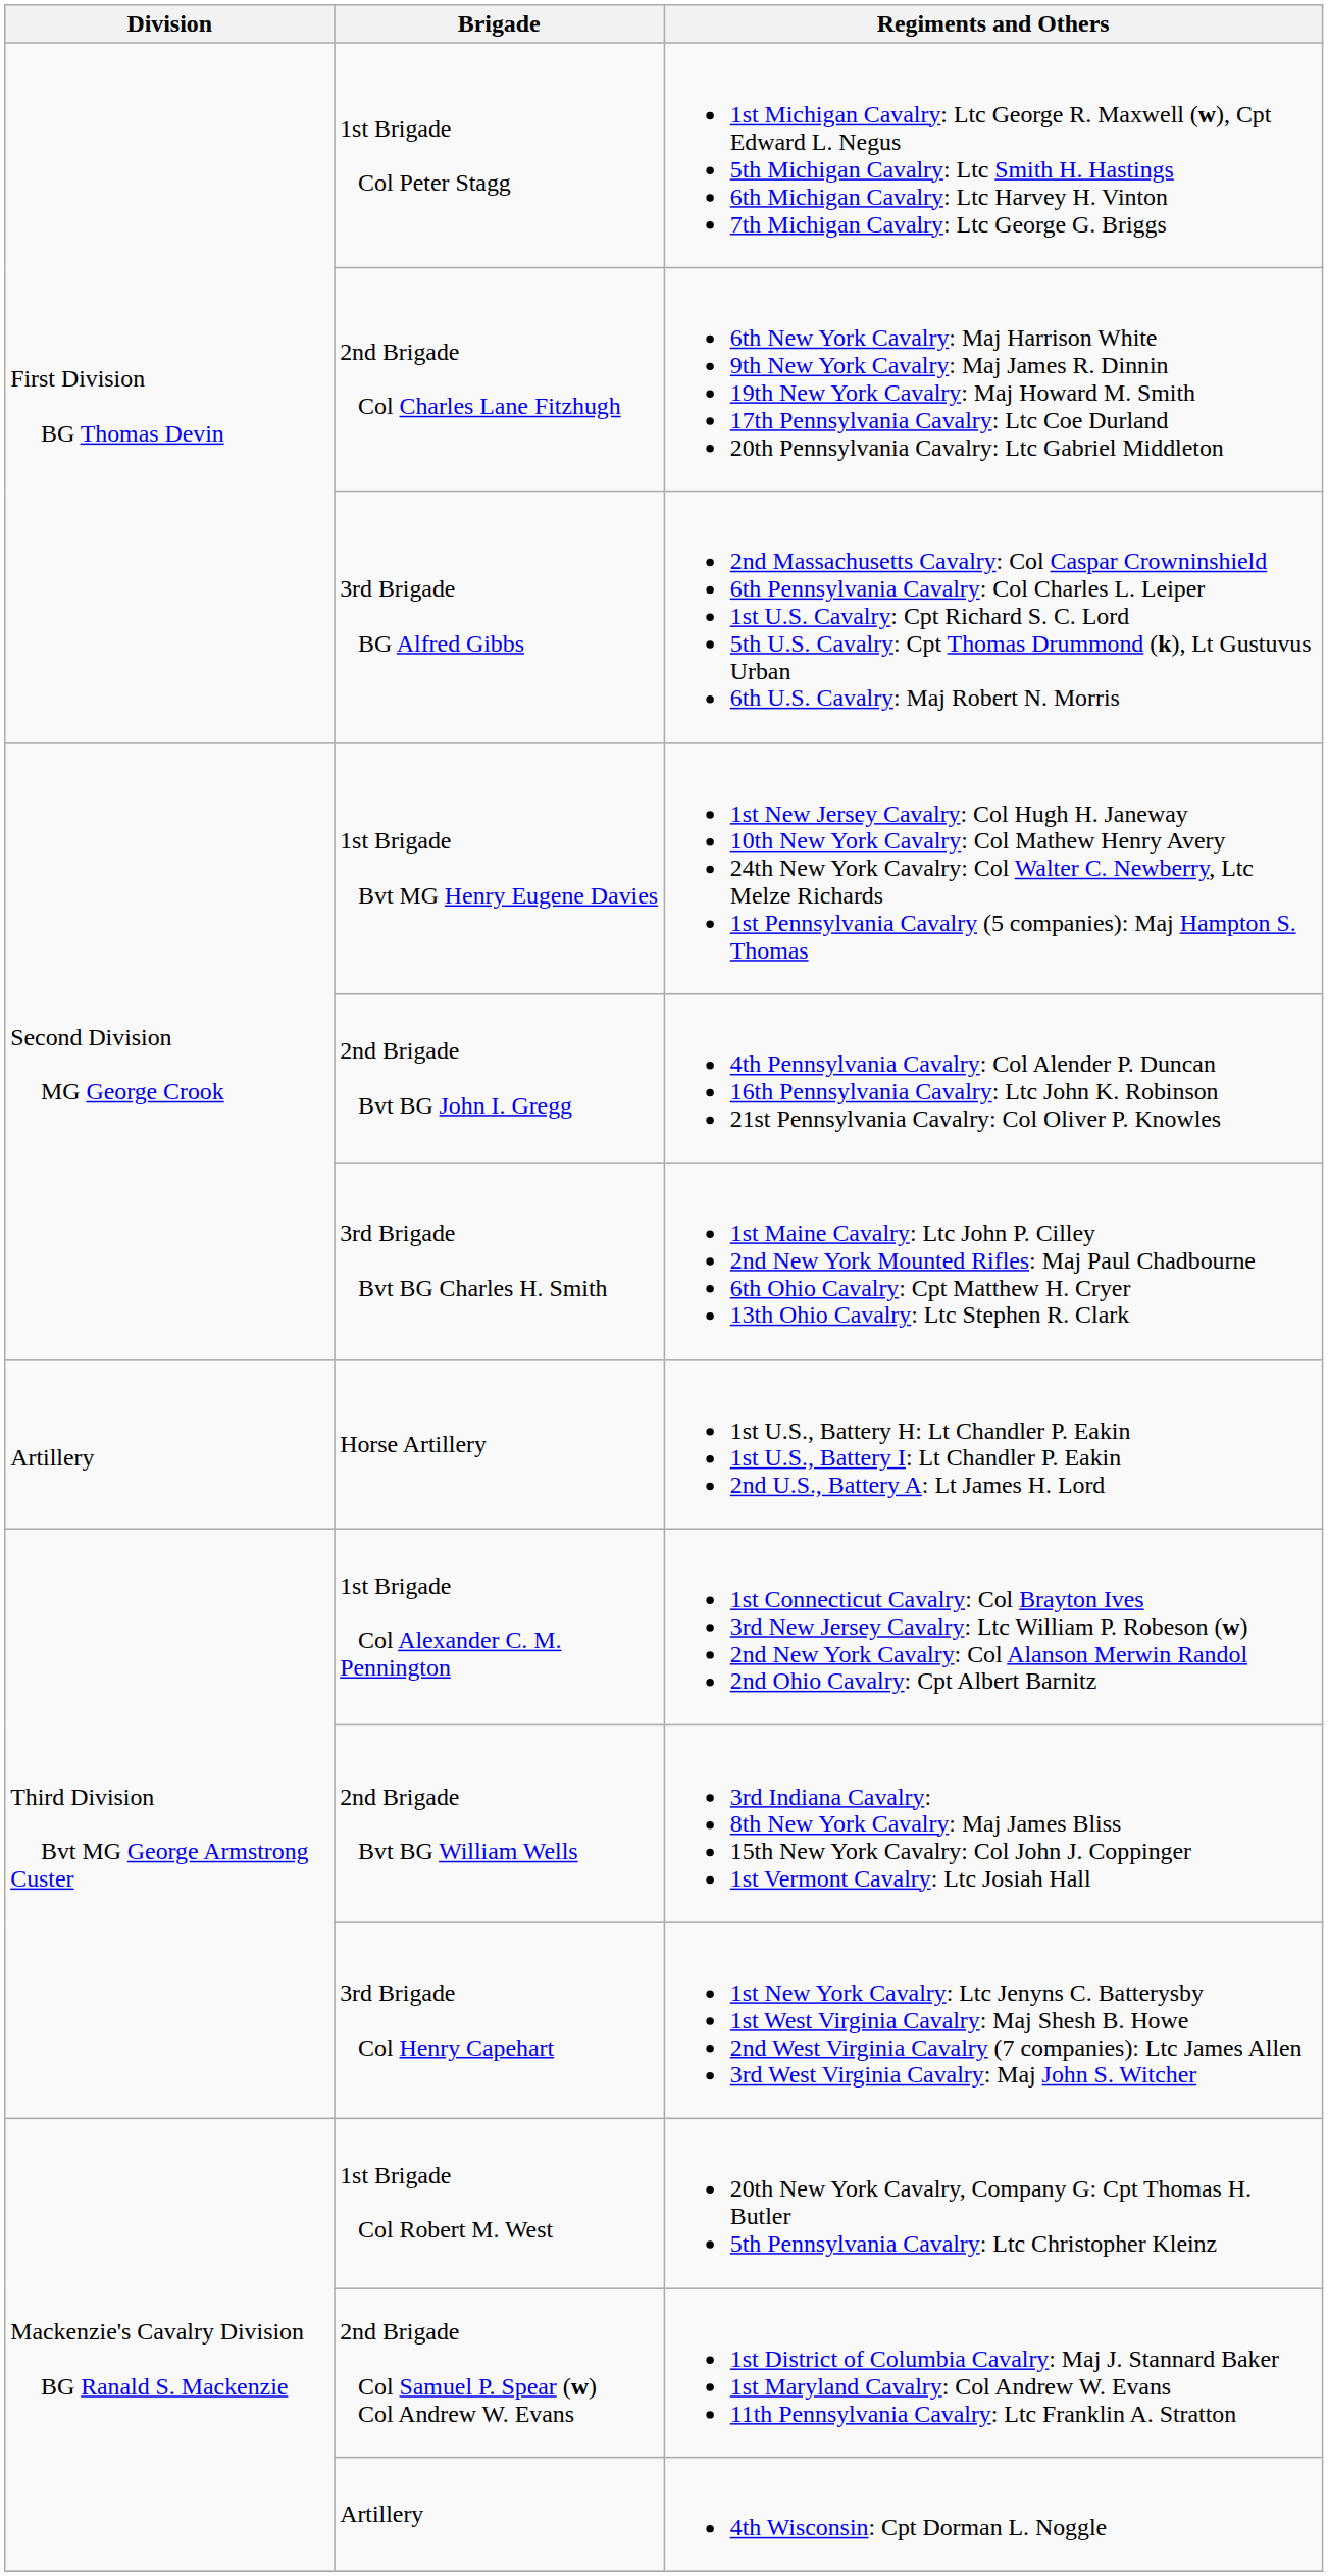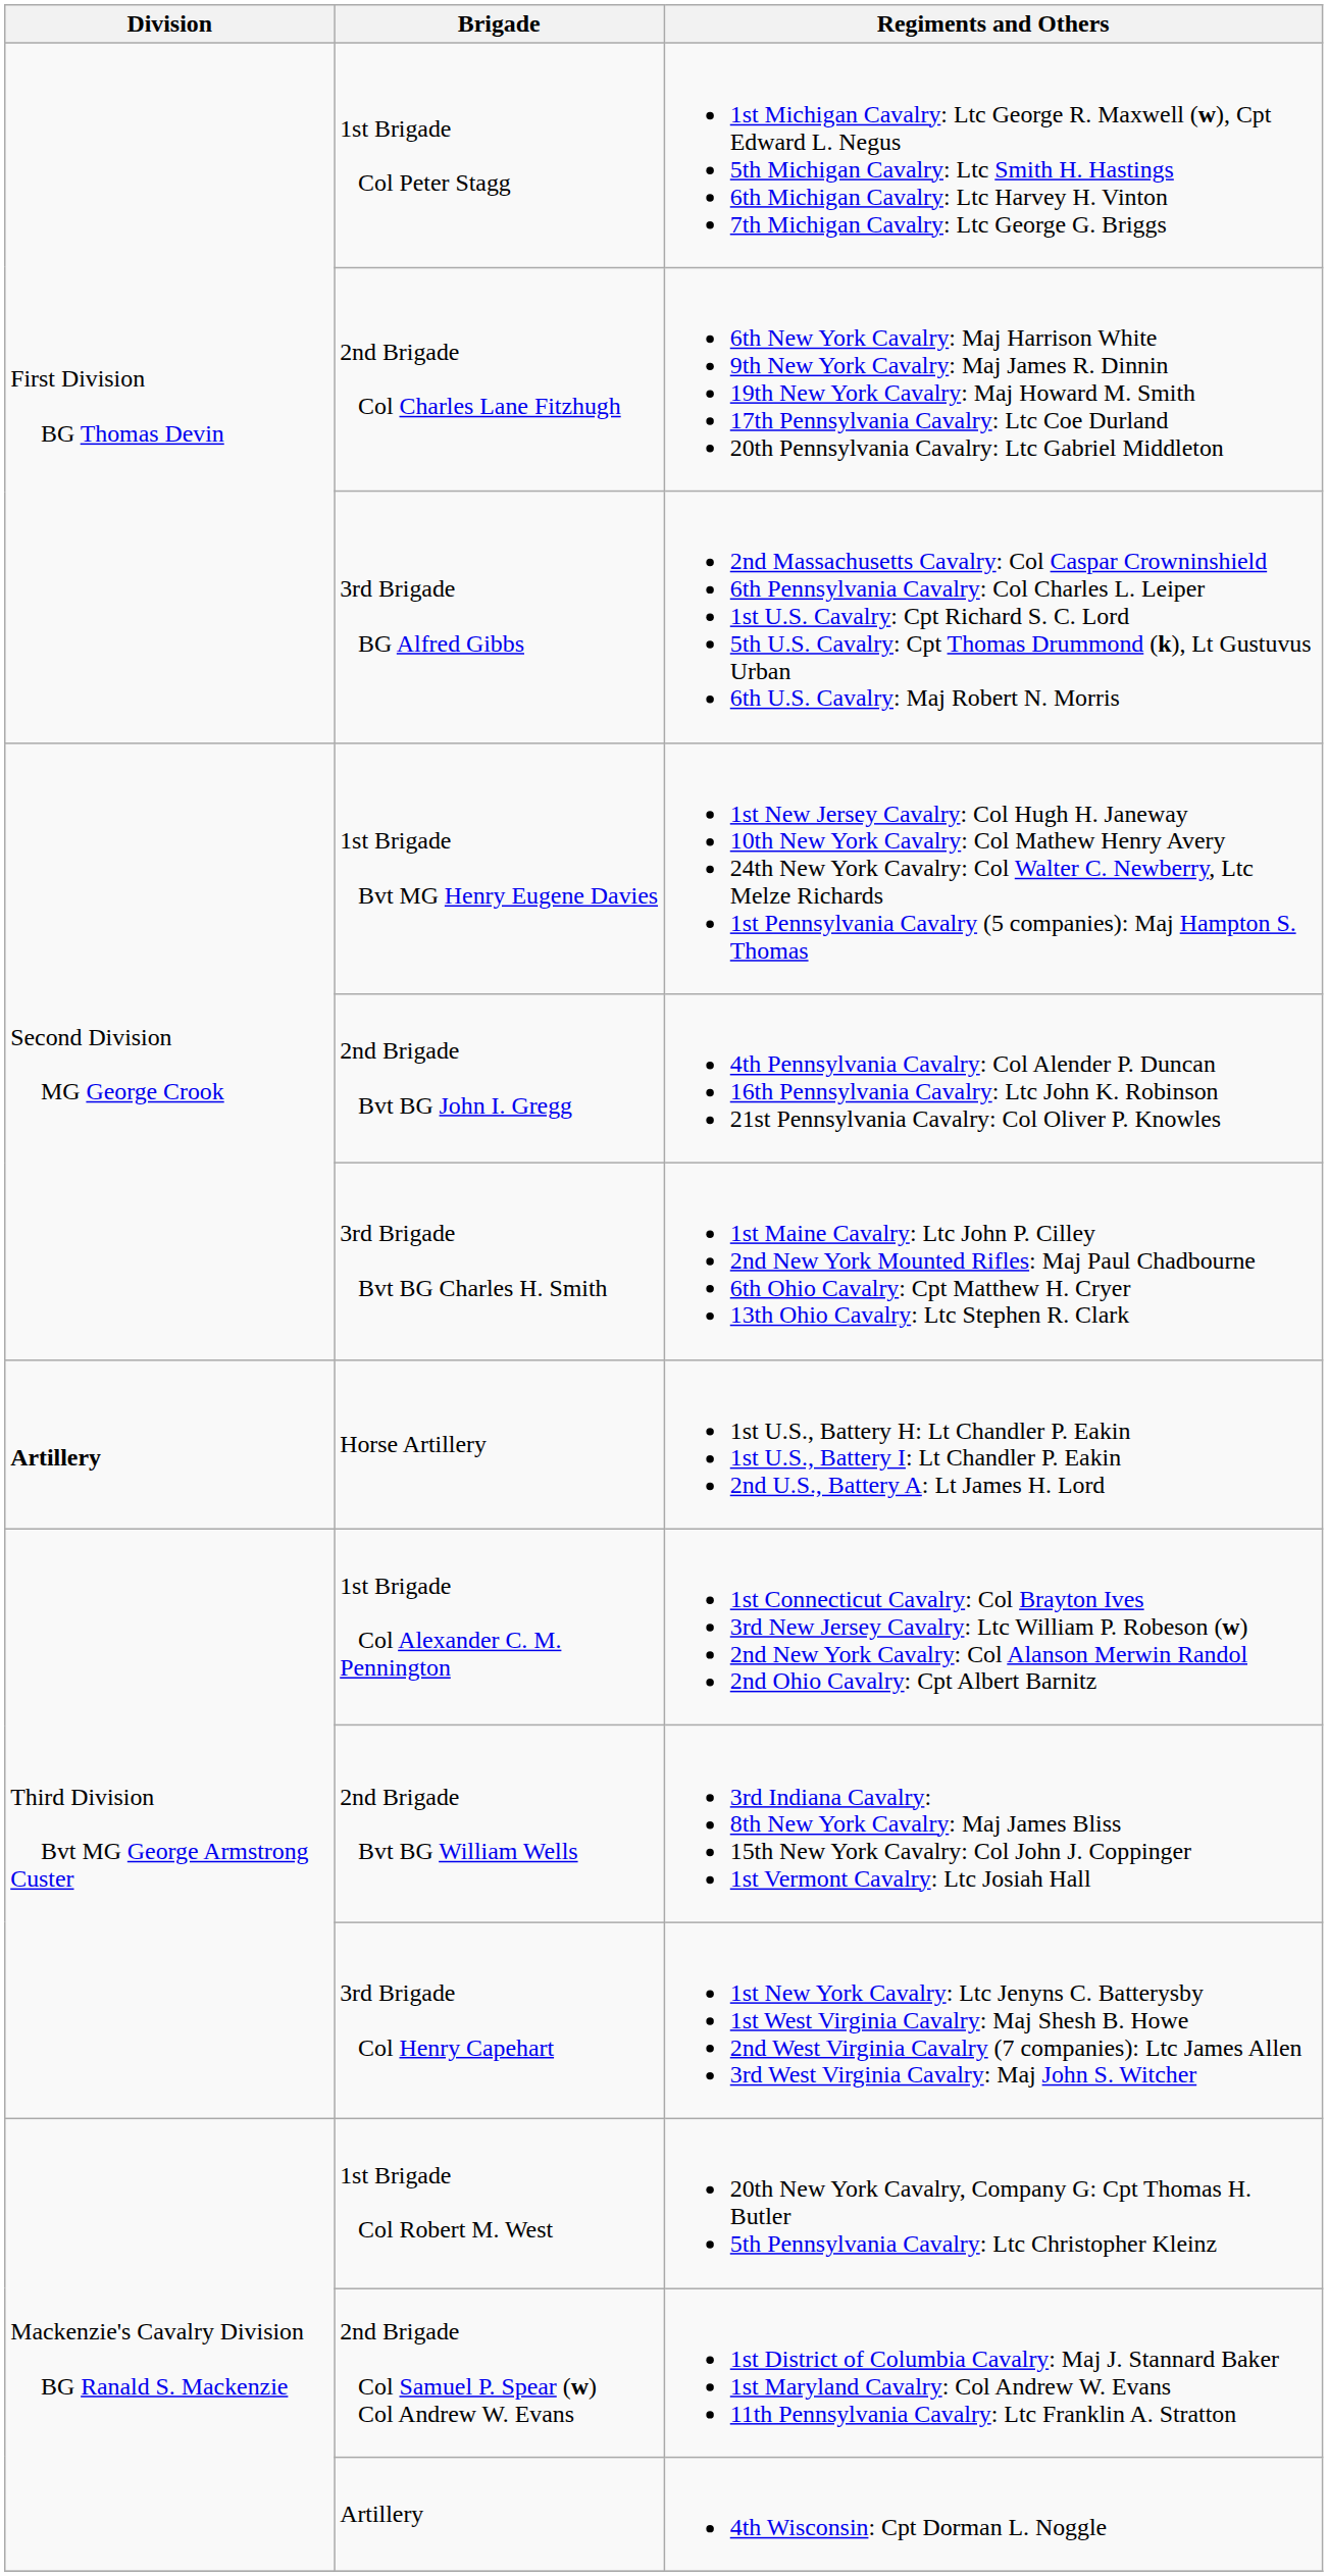Horse Artillery | Division: normal -> bold
